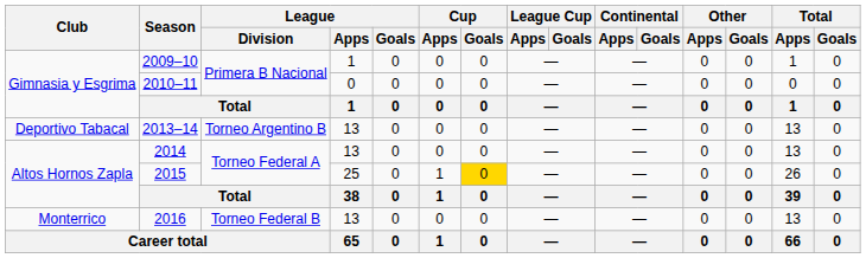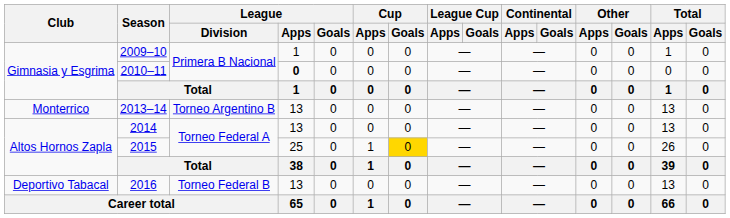2010–11 | League / Apps: normal -> bold
2013–14 | Club: Deportivo Tabacal -> Monterrico
2016 | Club: Monterrico -> Deportivo Tabacal
